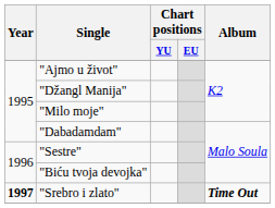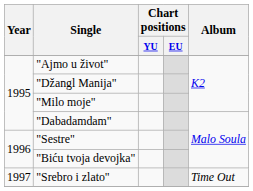"Srebro i zlato" | Year: bold -> normal
"Srebro i zlato" | Album: bold -> normal
